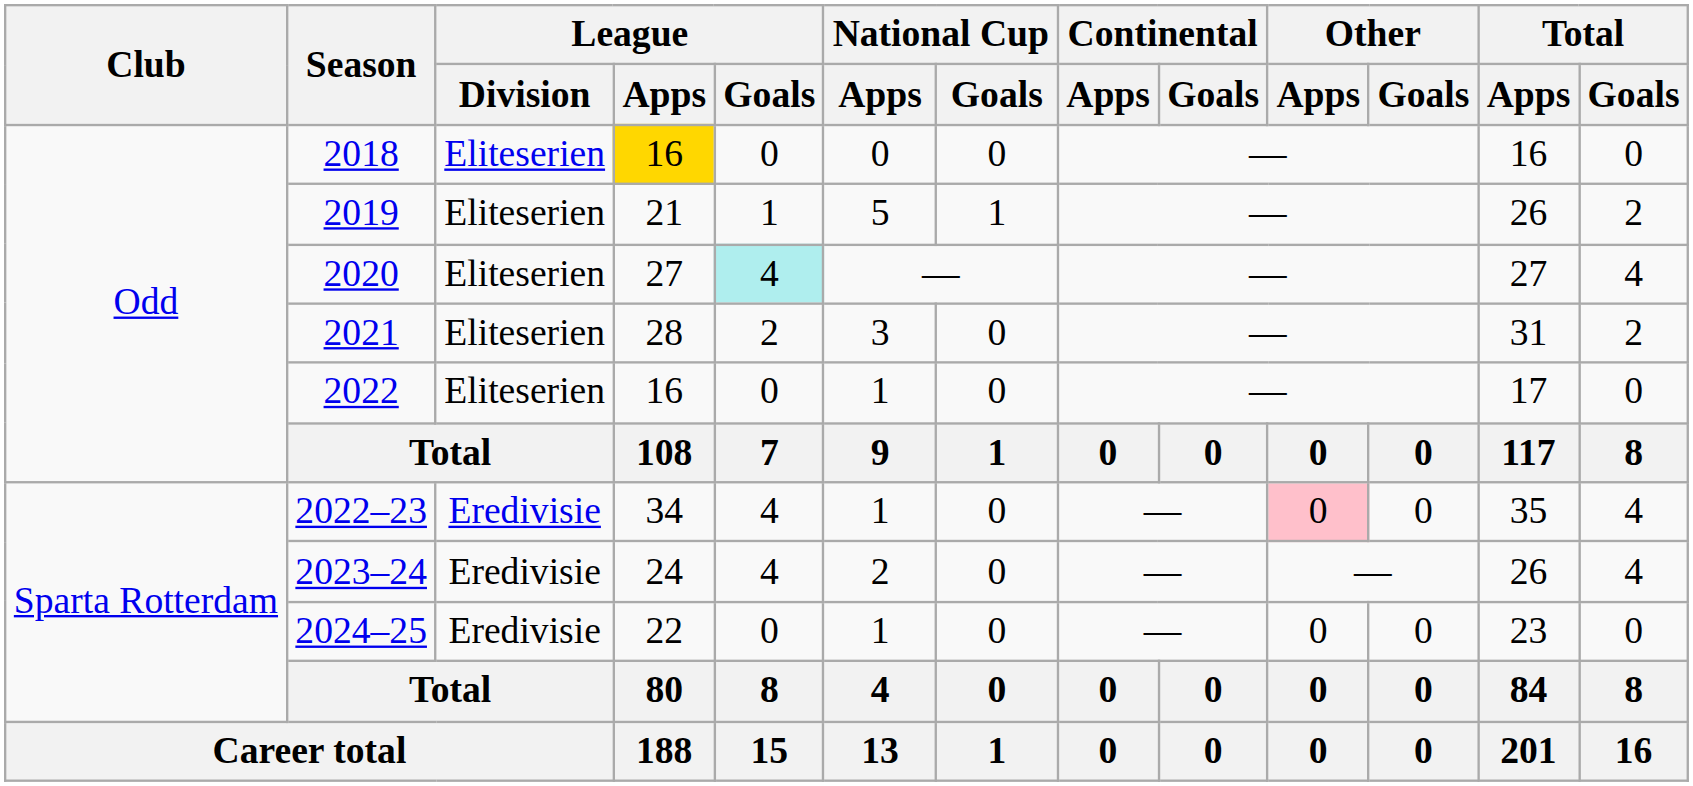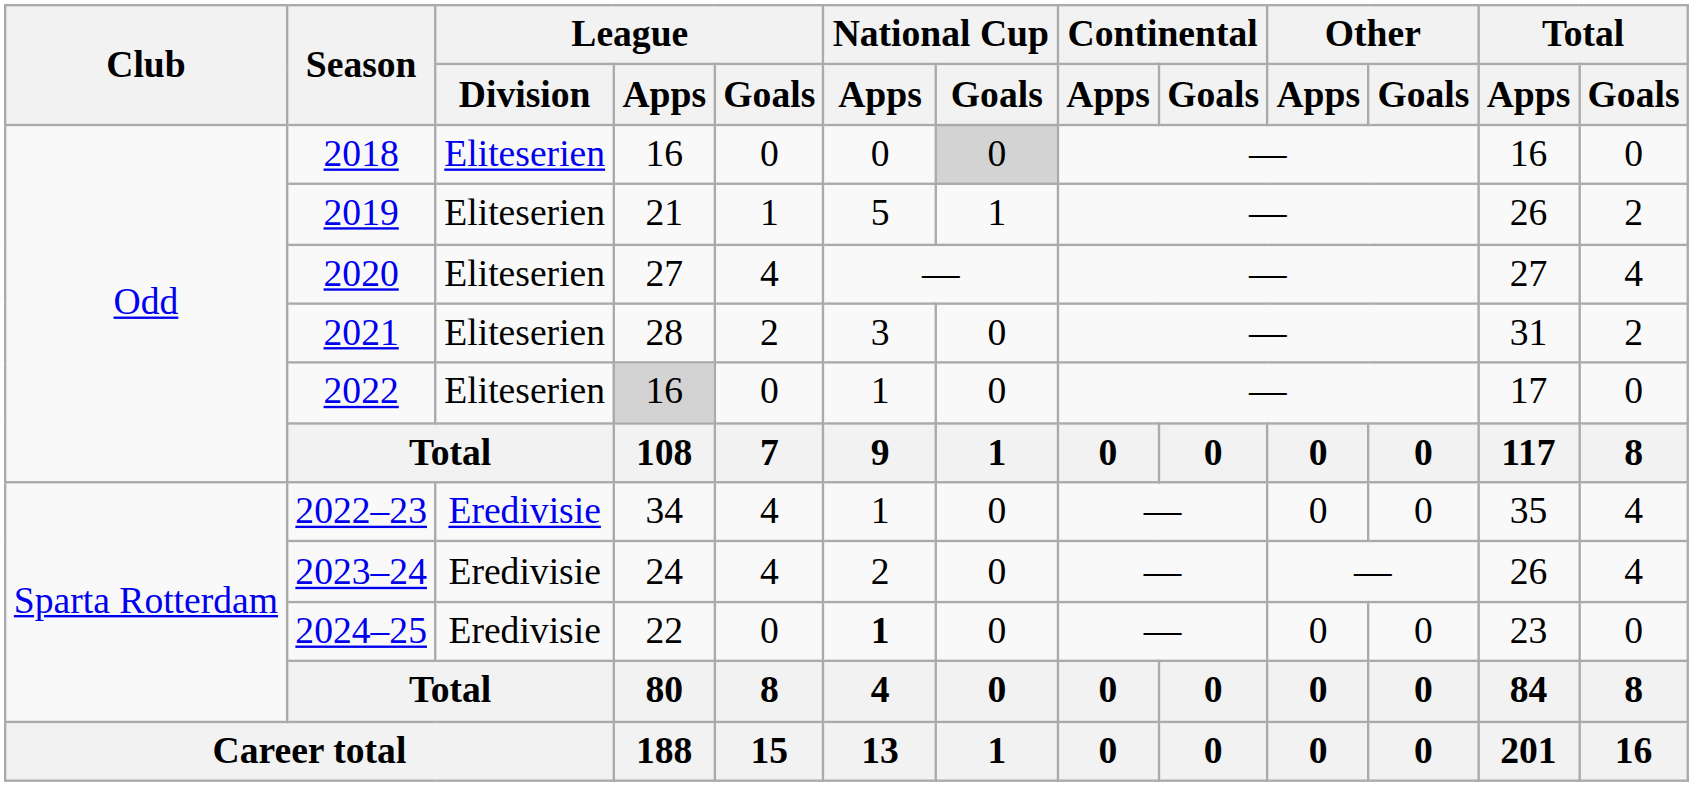2018 | League / Apps: gold background -> no background
2018 | National Cup / Goals: no background -> lightgrey background
2020 | League / Goals: paleturquoise background -> no background
2022 | League / Apps: no background -> lightgrey background
2022–23 | Other / Apps: pink background -> no background
2024–25 | National Cup / Apps: normal -> bold
